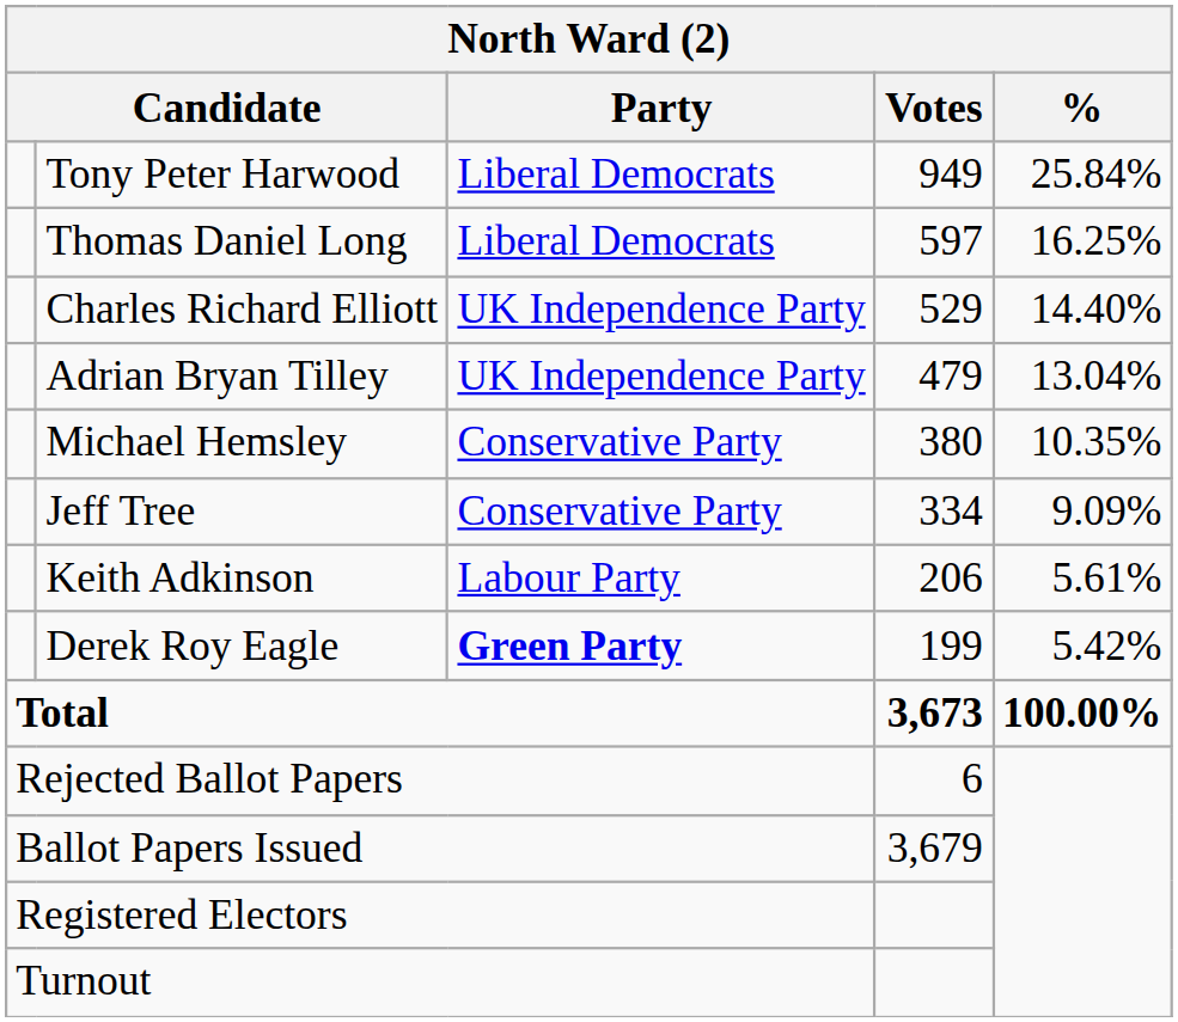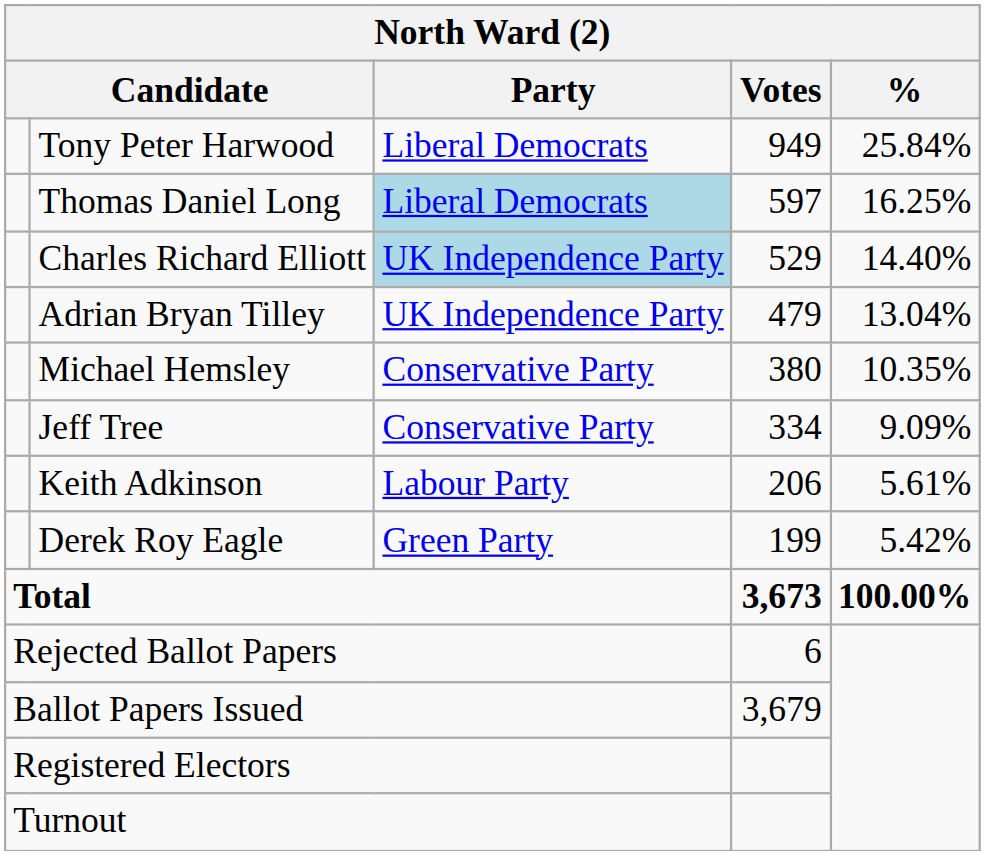Thomas Daniel Long | Party: no background -> lightblue background
Charles Richard Elliott | Party: no background -> lightblue background
Derek Roy Eagle | Party: bold -> normal
